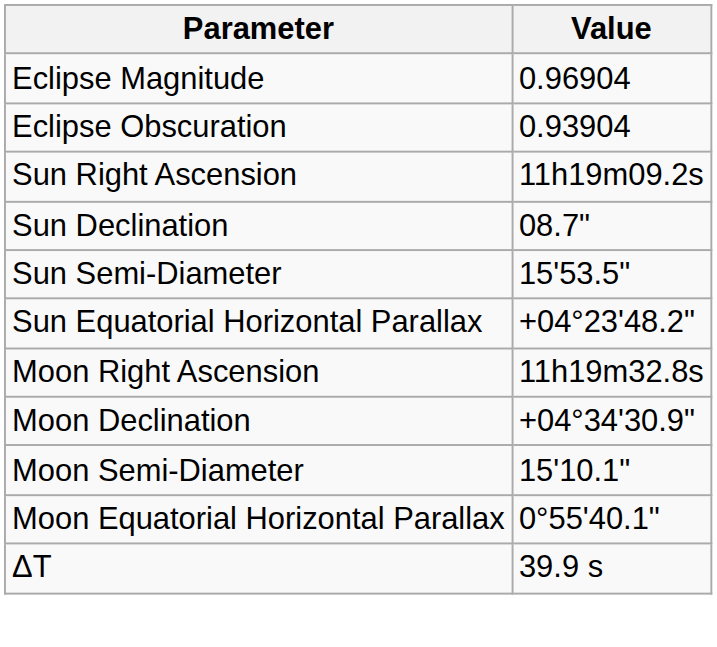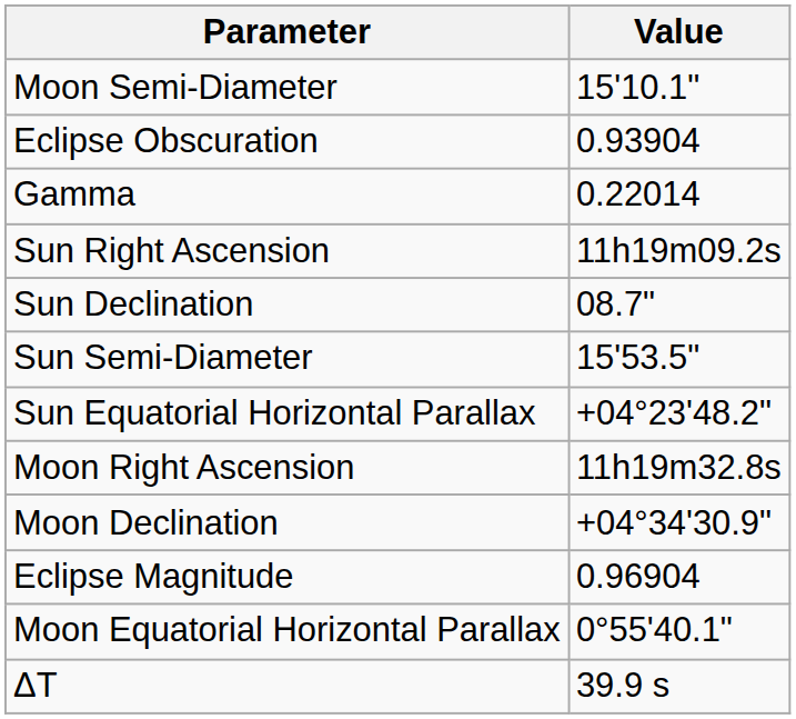rows swapped: Eclipse Magnitude <-> Moon Semi-Diameter
+ row: Gamma | 0.22014
